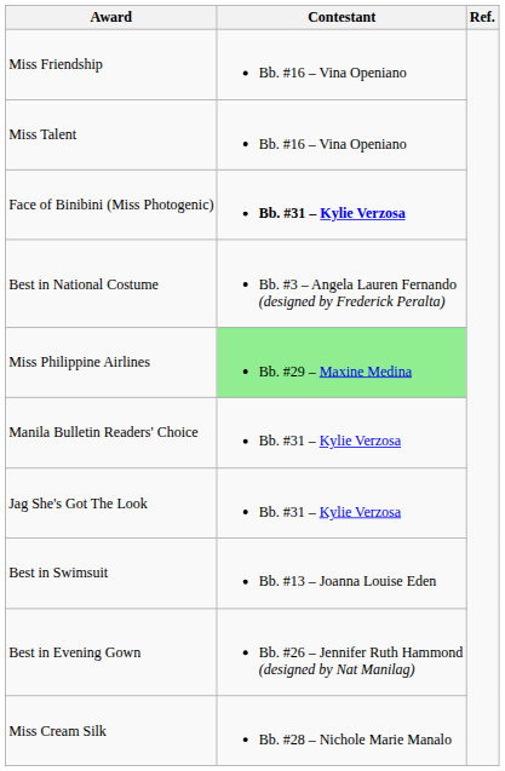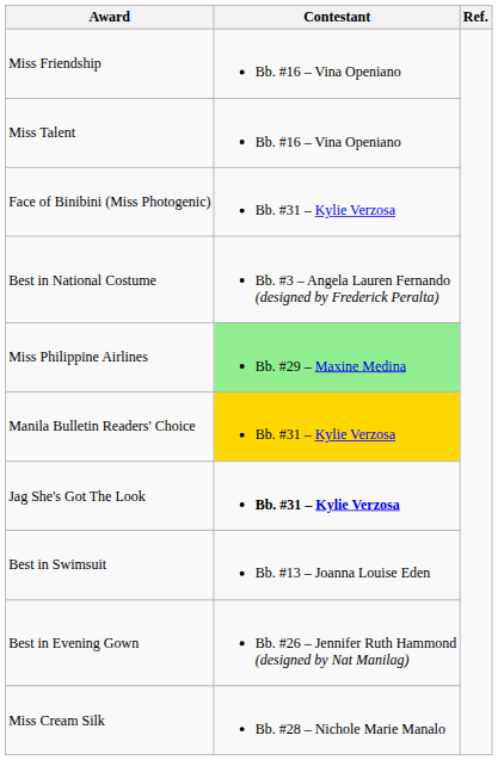Face of Binibini (Miss Photogenic) | Contestant: bold -> normal
Manila Bulletin Readers' Choice | Contestant: no background -> gold background
Jag She's Got The Look | Contestant: normal -> bold
